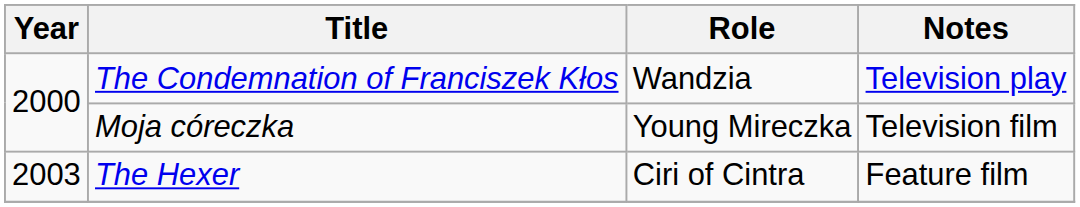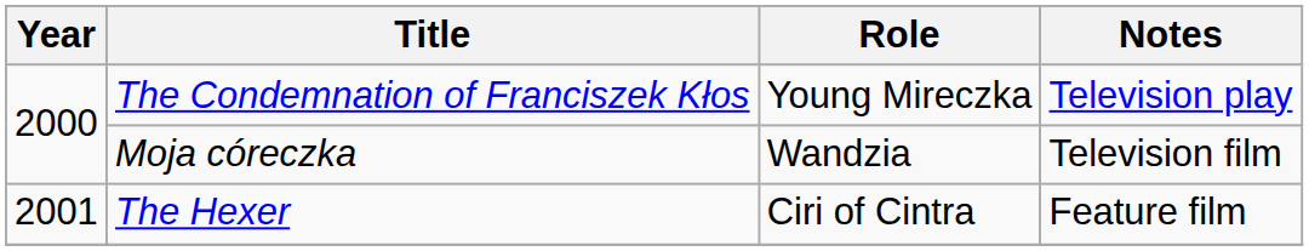The Condemnation of Franciszek Kłos | Role: Wandzia -> Young Mireczka
Moja córeczka | Role: Young Mireczka -> Wandzia
The Hexer | Year: 2003 -> 2001
